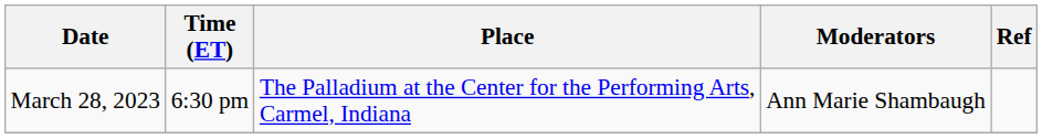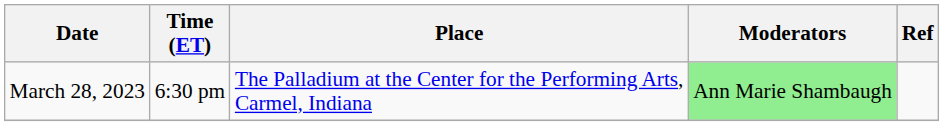March 28, 2023 | Moderators: no background -> lightgreen background
